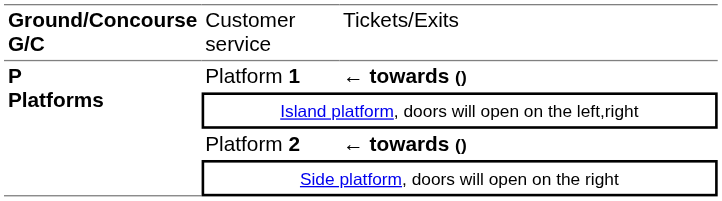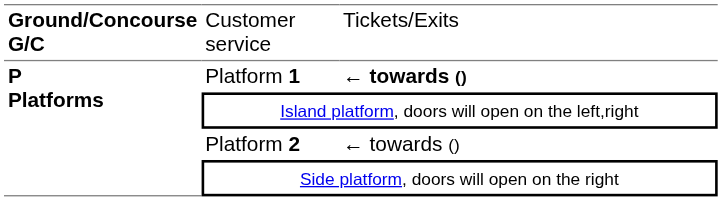Platform 2 | column 3: bold -> normal
